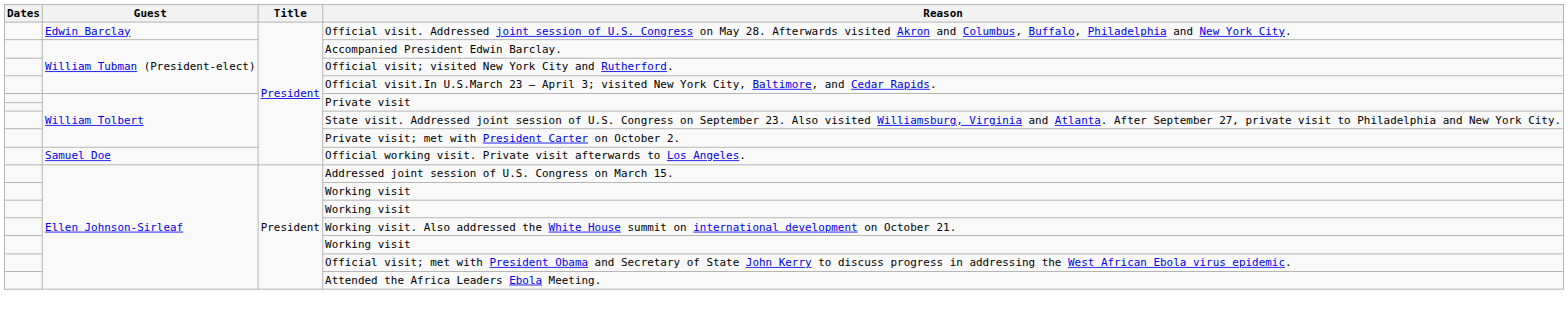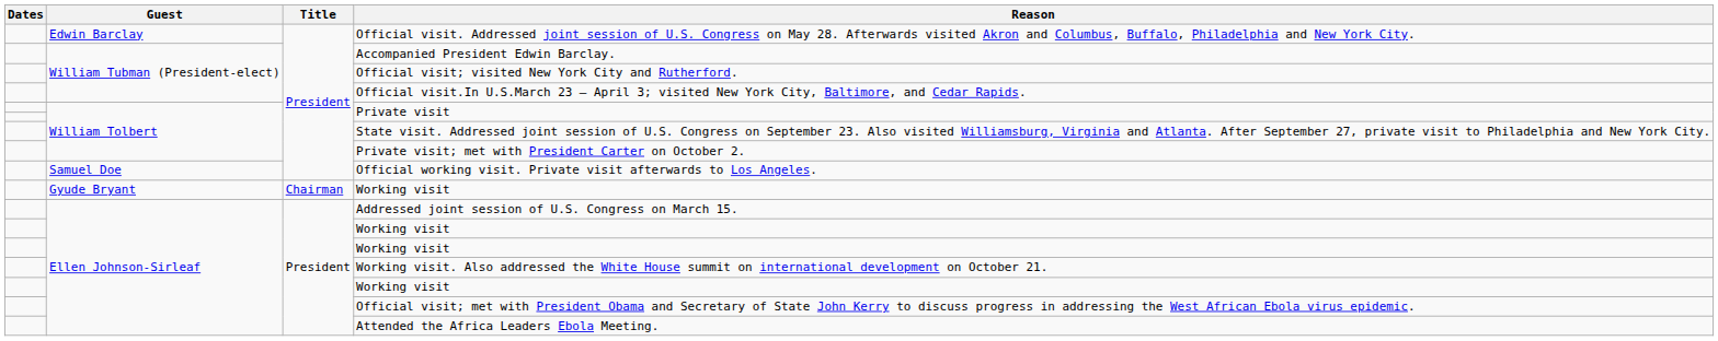+ row: Gyude Bryant | Chairman | Working visit
